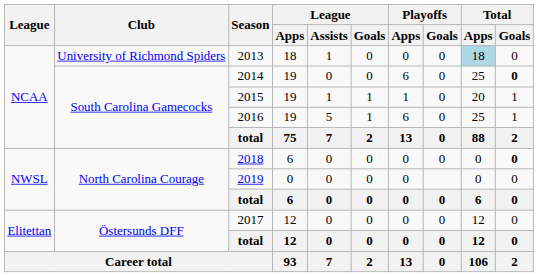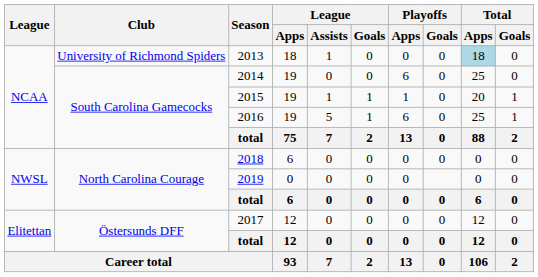2014 | Total / Goals: bold -> normal
2018 | Total / Goals: bold -> normal
